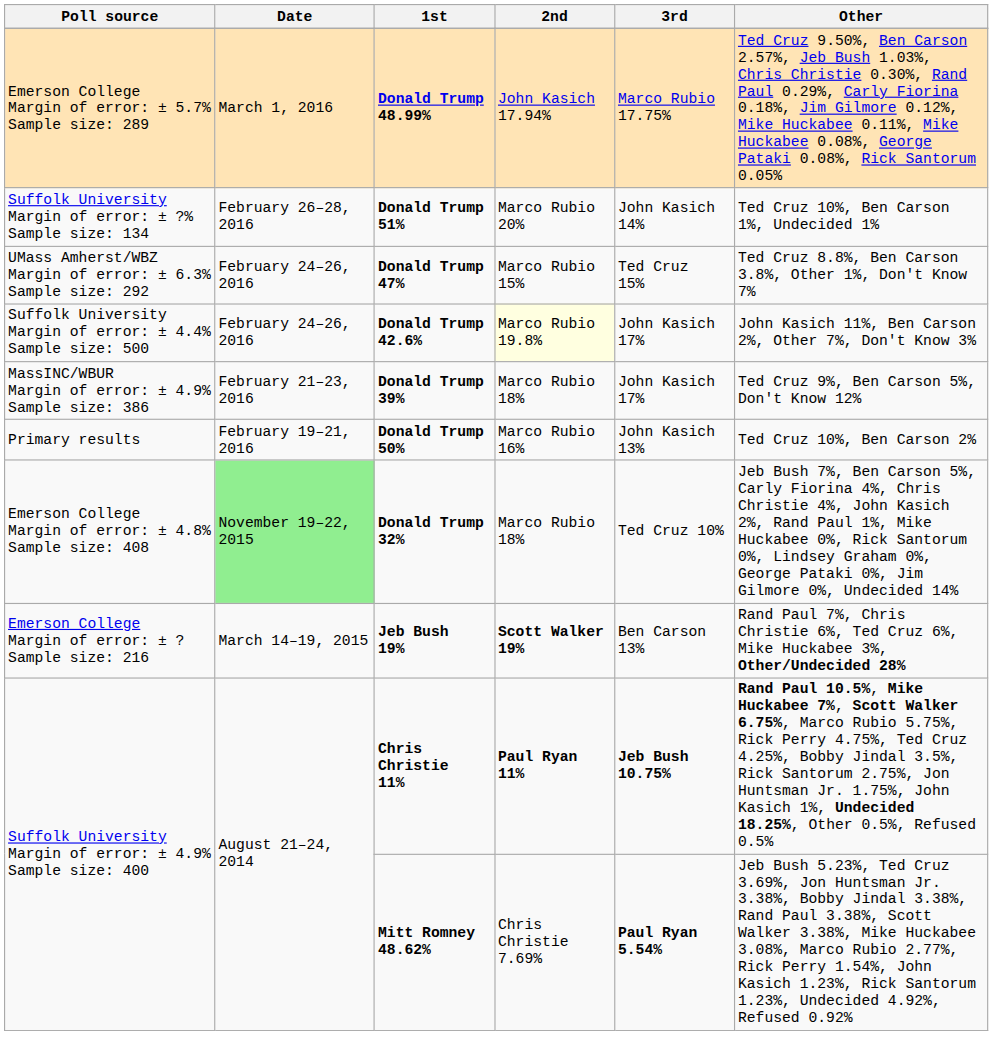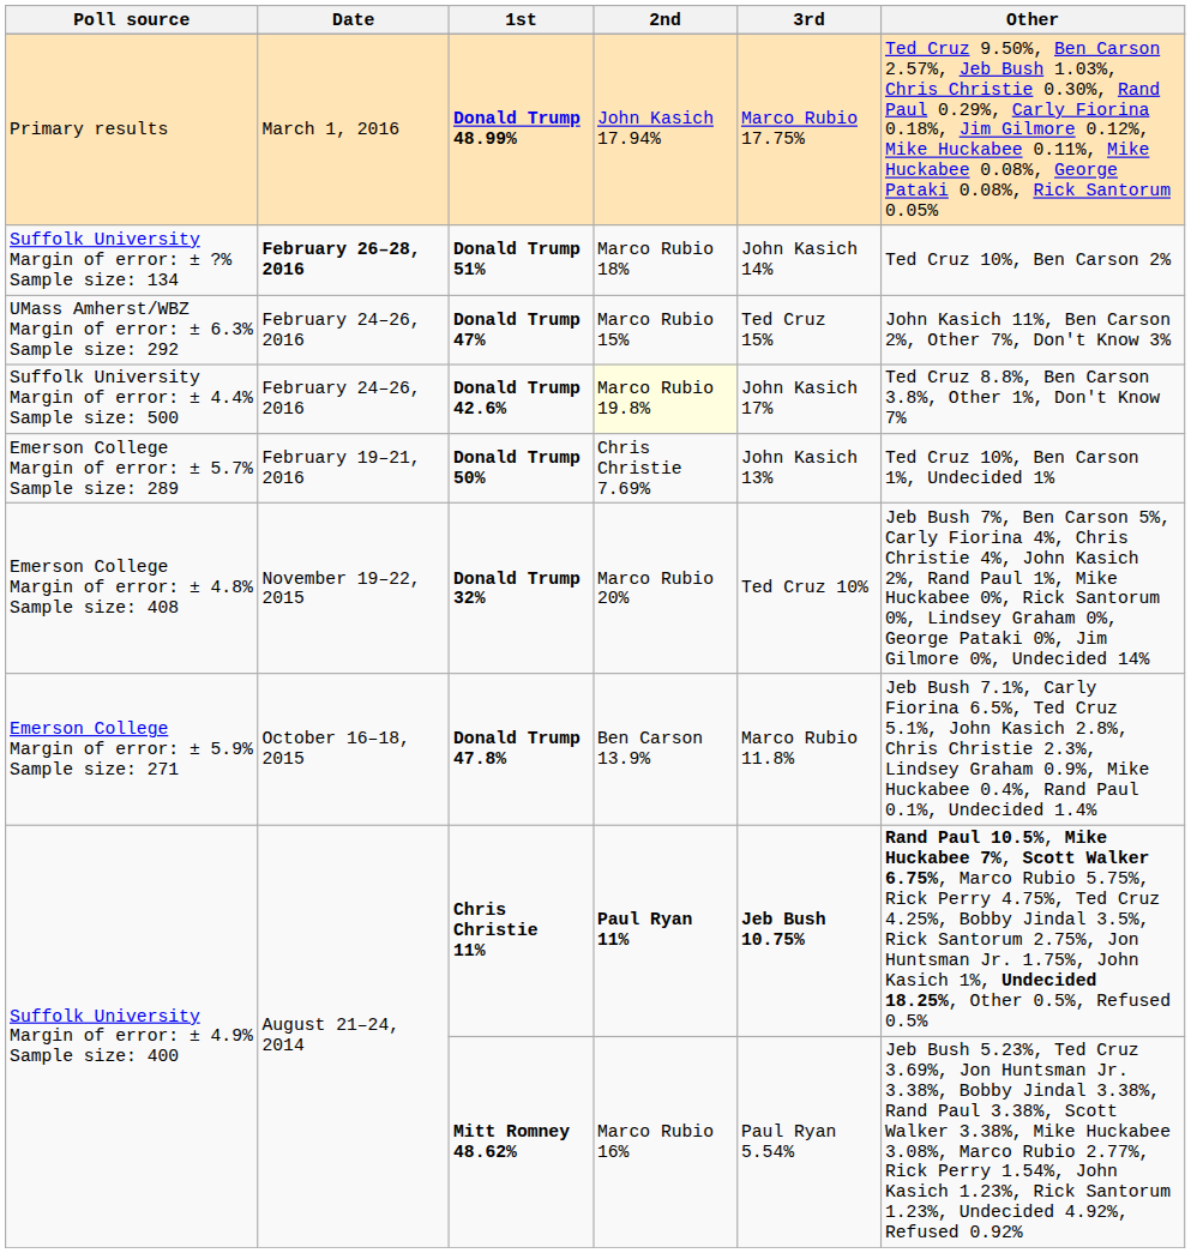Donald Trump 48.99% | Poll source: Emerson College Margin of error: ± 5.7% Sample size: 289 -> Primary results
Donald Trump 51% | Date: normal -> bold
Donald Trump 51% | 2nd: Marco Rubio 20% -> Marco Rubio 18%
Donald Trump 51% | Other: Ted Cruz 10%, Ben Carson 1%, Undecided 1% -> Ted Cruz 10%, Ben Carson 2%
Donald Trump 47% | Other: Ted Cruz 8.8%, Ben Carson 3.8%, Other 1%, Don't Know 7% -> John Kasich 11%, Ben Carson 2%, Other 7%, Don't Know 3%
Donald Trump 42.6% | Other: John Kasich 11%, Ben Carson 2%, Other 7%, Don't Know 3% -> Ted Cruz 8.8%, Ben Carson 3.8%, Other 1%, Don't Know 7%
- row: MassINC/WBUR Margin of error: ± 4.9% Sample size: 386 | February 21–23, 2016 | Donald Trump 39% | Marco Rubio 18% | John Kasich 17% | Ted Cruz 9%, Ben Carson 5%, Don't Know 12%
Donald Trump 50% | Poll source: Primary results -> Emerson College Margin of error: ± 5.7% Sample size: 289
Donald Trump 50% | 2nd: Marco Rubio 16% -> Chris Christie 7.69%
Donald Trump 50% | Other: Ted Cruz 10%, Ben Carson 2% -> Ted Cruz 10%, Ben Carson 1%, Undecided 1%
Donald Trump 32% | Date: lightgreen background -> no background
Donald Trump 32% | 2nd: Marco Rubio 18% -> Marco Rubio 20%
+ row: Emerson College Margin of error: ± 5.9% Sample size: 271 | October 16–18, 2015 | Donald Trump 47.8% | Ben Carson 13.9% | Marco Rubio 11.8% | Jeb Bush 7.1%, Carly Fiorina 6.5%, Ted Cruz 5.1%, John Kasich 2.8%, Chris Christie 2.3%, Lindsey Graham 0.9%, Mike Huckabee 0.4%, Rand Paul 0.1%, Undecided 1.4%
- row: Emerson College Margin of error: ± ? Sample size: 216 | March 14–19, 2015 | Jeb Bush 19% | Scott Walker 19% | Ben Carson 13% | Rand Paul 7%, Chris Christie 6%, Ted Cruz 6%, Mike Huckabee 3%, Other/Undecided 28%
Mitt Romney 48.62% | 2nd: Chris Christie 7.69% -> Marco Rubio 16%
Mitt Romney 48.62% | 3rd: bold -> normal
